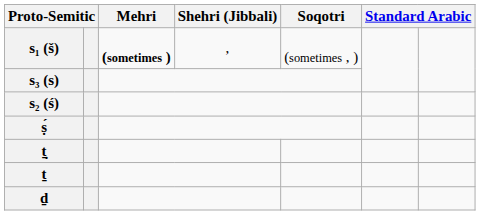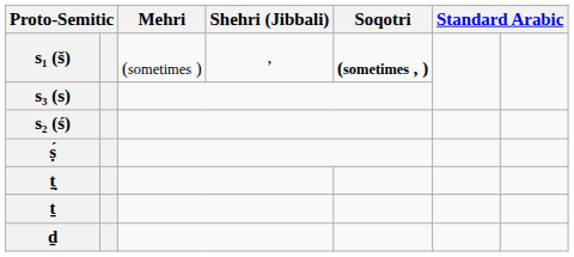s₁ (š) | Mehri: bold -> normal
s₁ (š) | Soqotri: normal -> bold
